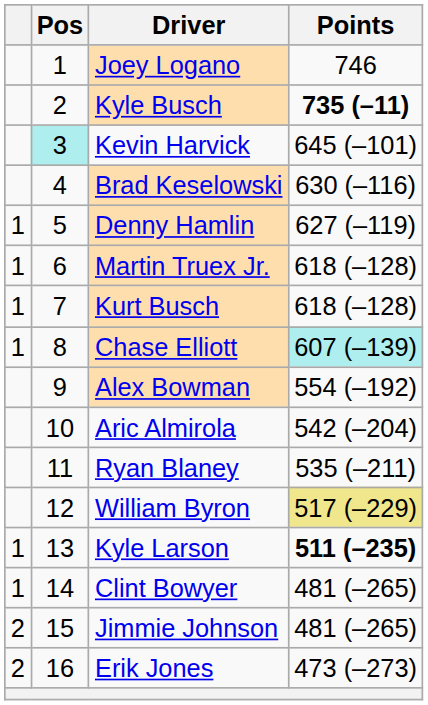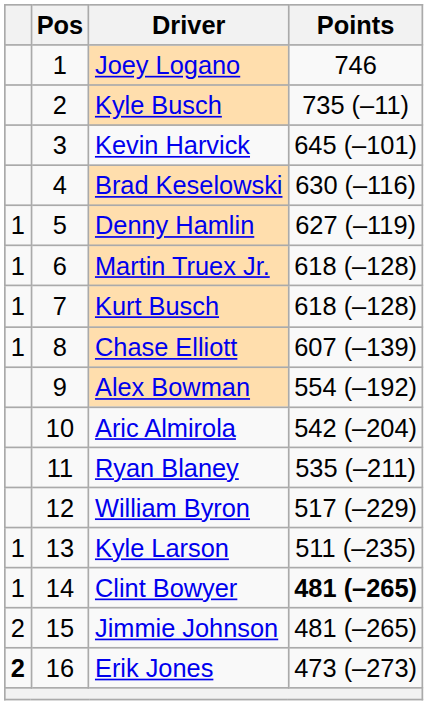Kyle Busch | Points: bold -> normal
Kevin Harvick | Pos: paleturquoise background -> no background
Chase Elliott | Points: paleturquoise background -> no background
William Byron | Points: khaki background -> no background
Kyle Larson | Points: bold -> normal
Clint Bowyer | Points: normal -> bold
Erik Jones | column 1: normal -> bold
